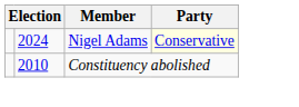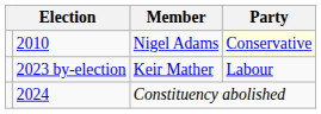Nigel Adams | column 2: 2024 -> 2010
+ row: 2023 by-election | Keir Mather | Labour
Constituency abolished | column 2: 2010 -> 2024
